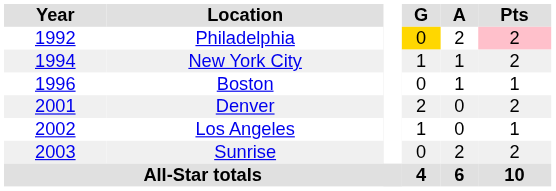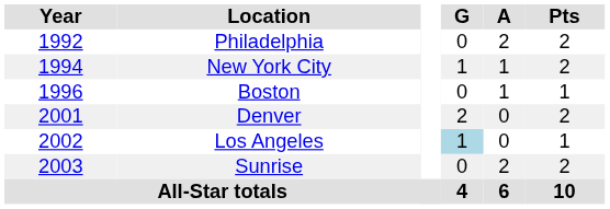Philadelphia | G: gold background -> no background
Philadelphia | Pts: pink background -> no background
Los Angeles | G: no background -> lightblue background
